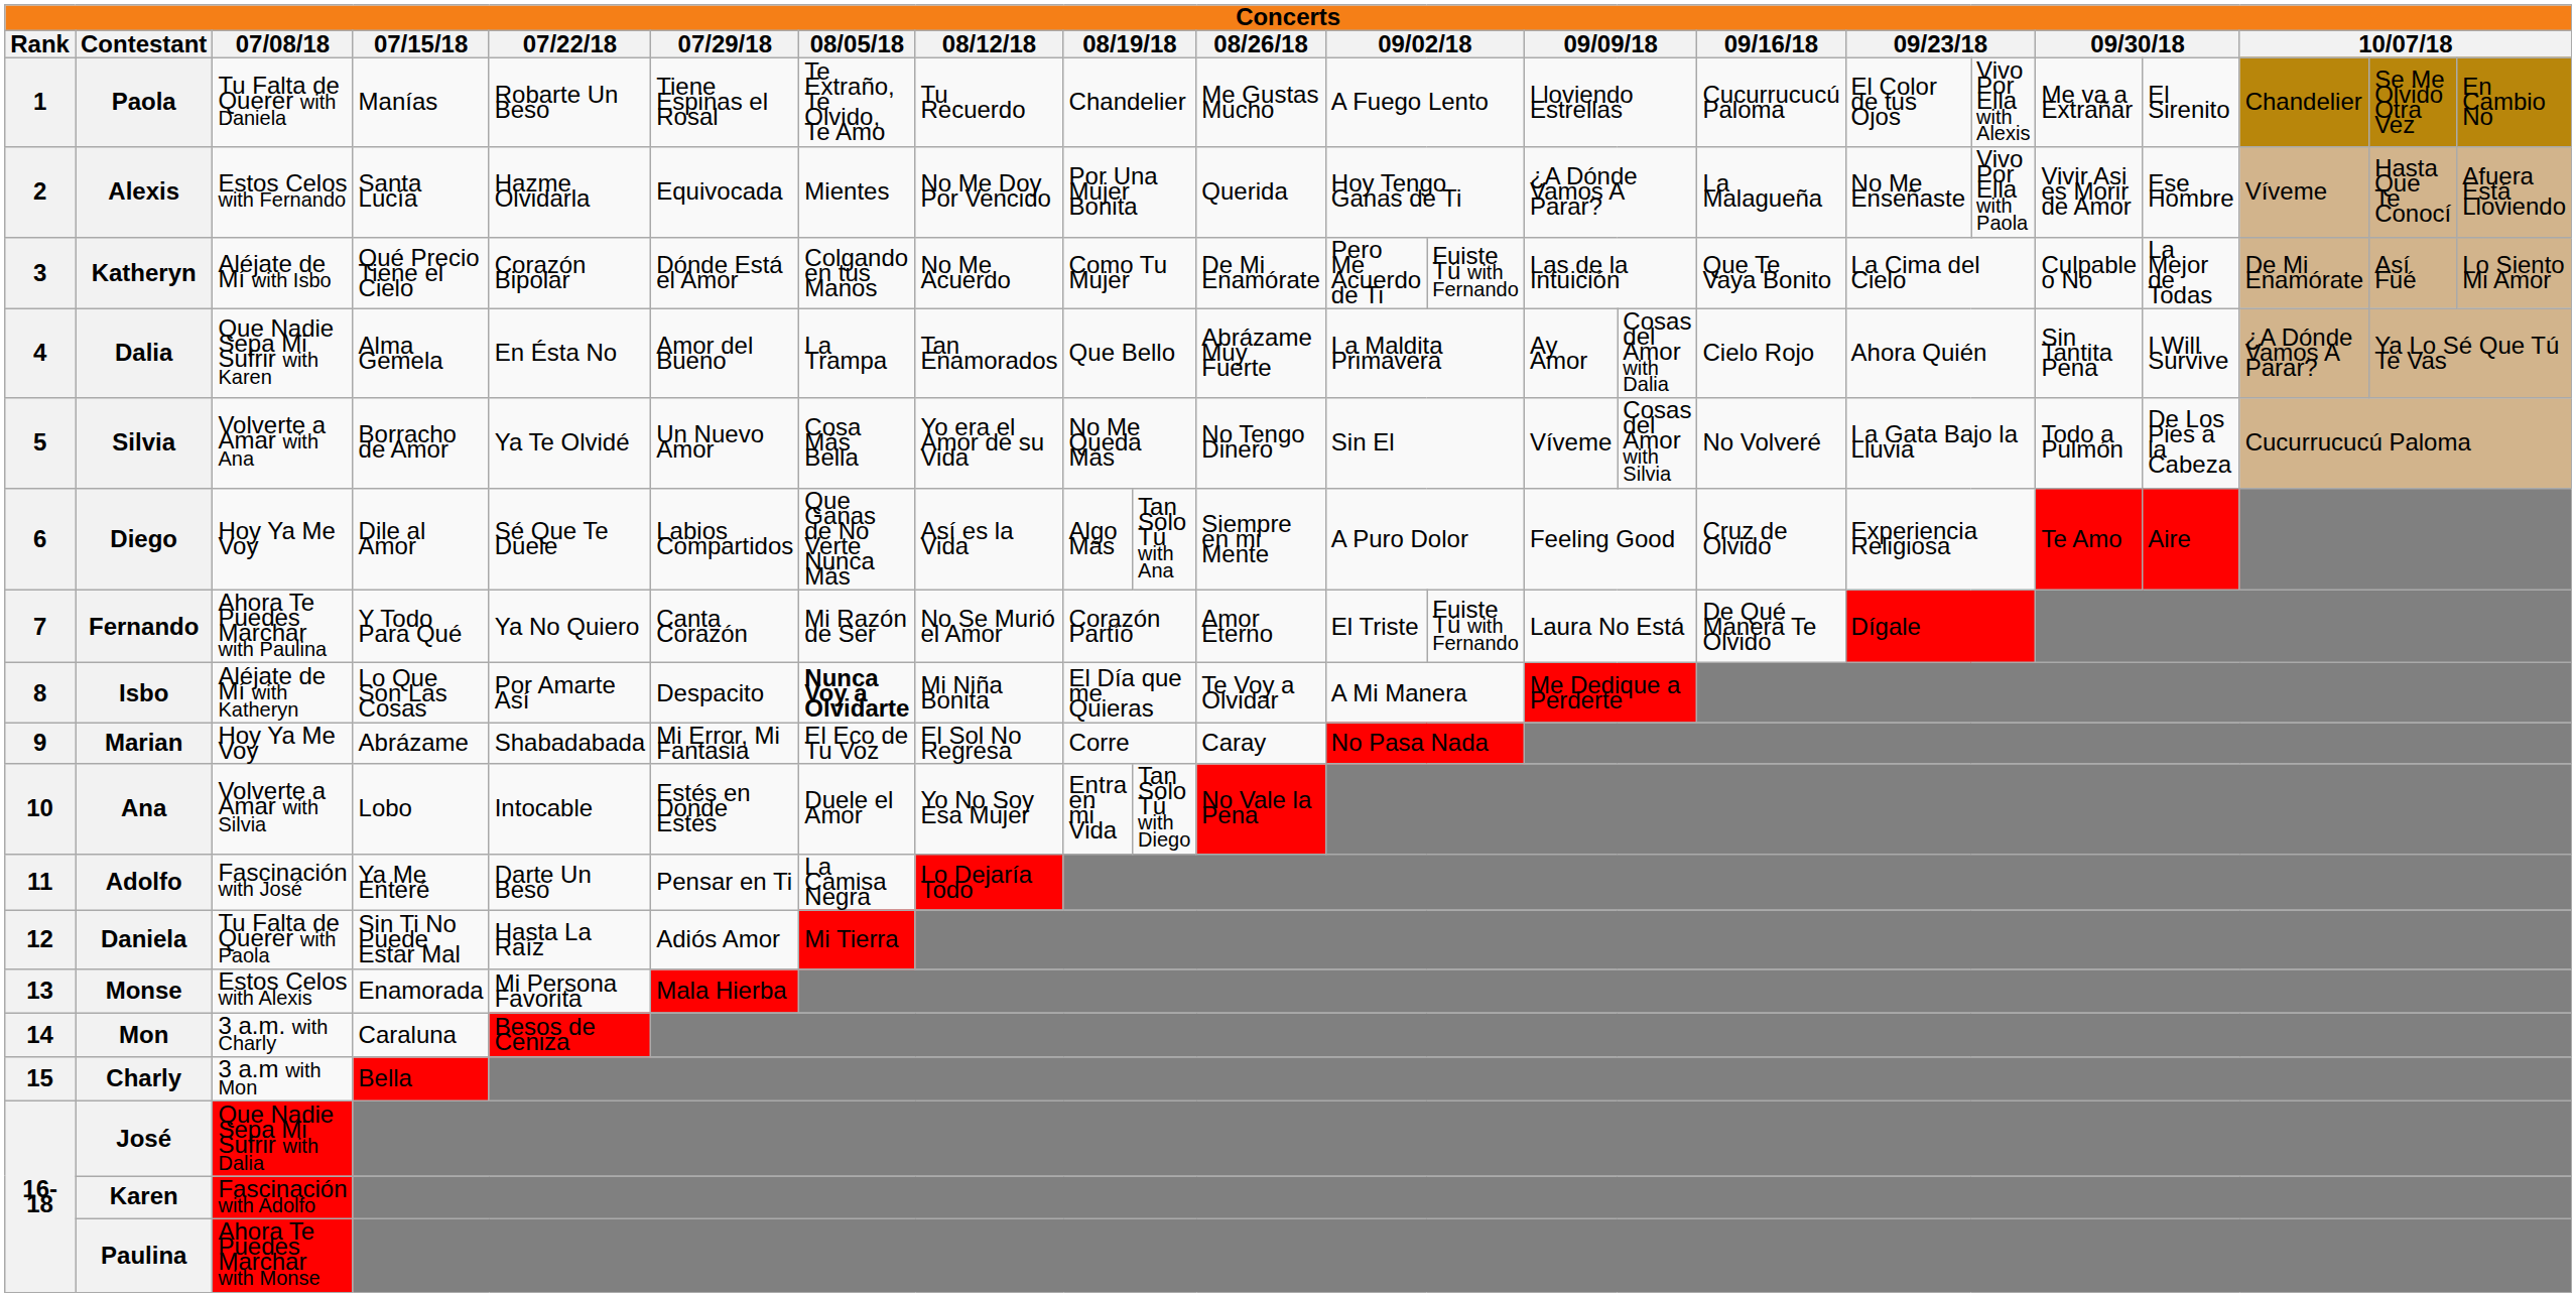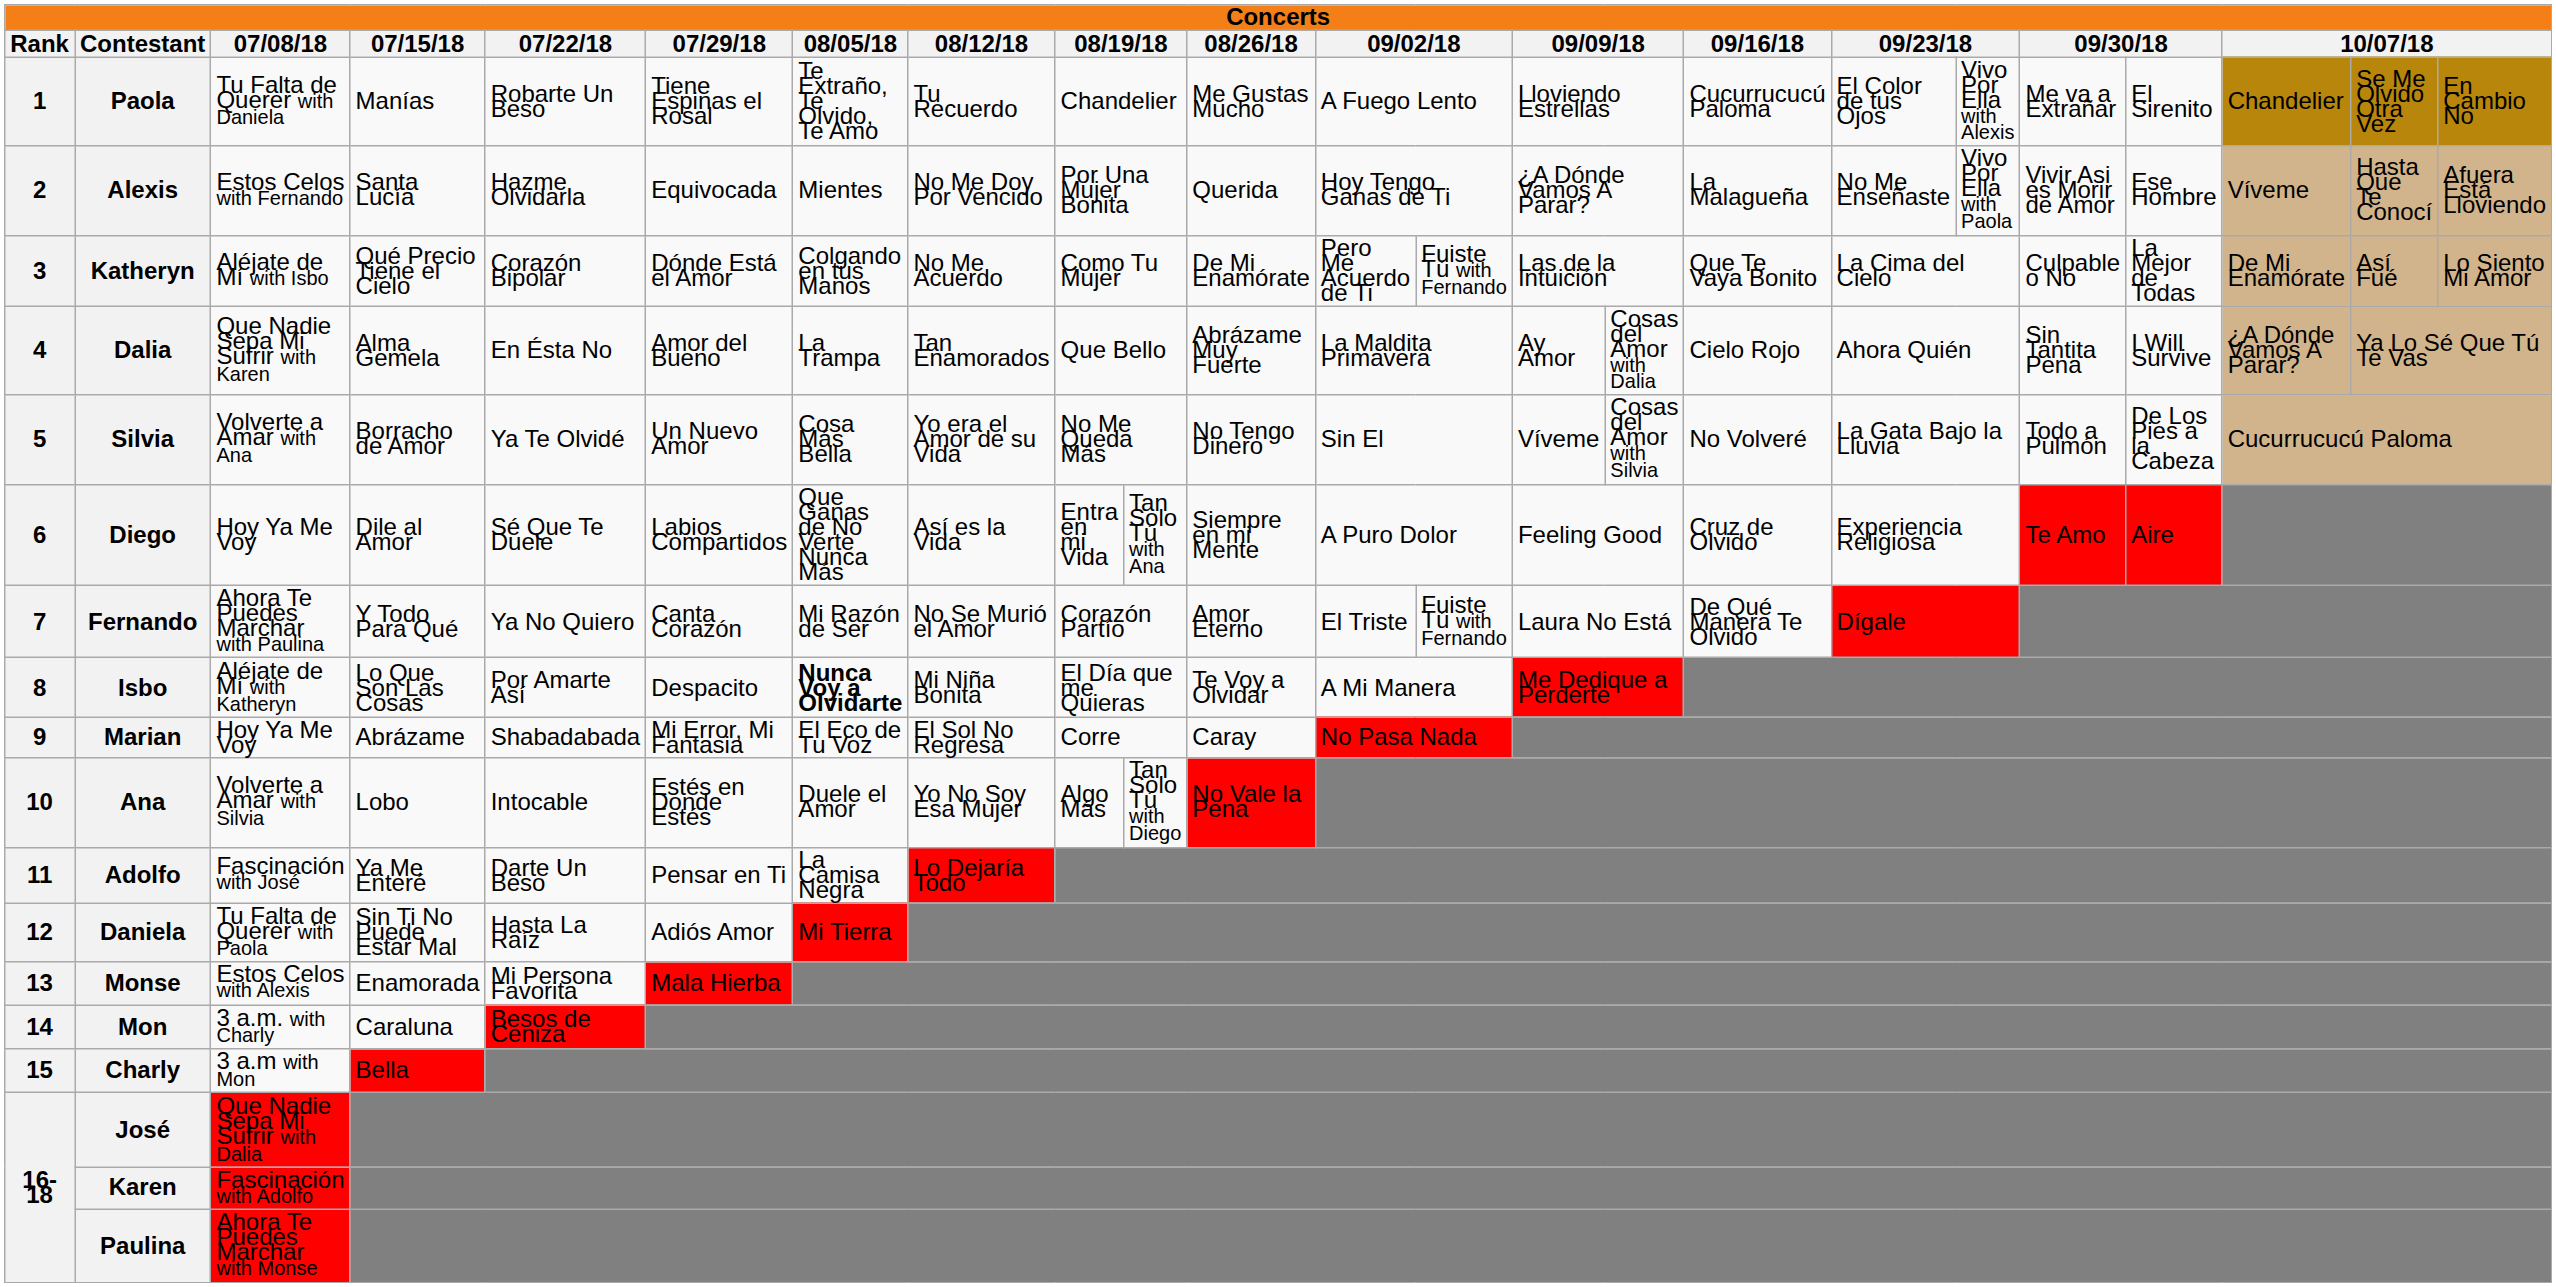Diego | column 9: Algo Más -> Entra en mi Vida
Ana | column 9: Entra en mi Vida -> Algo Más
